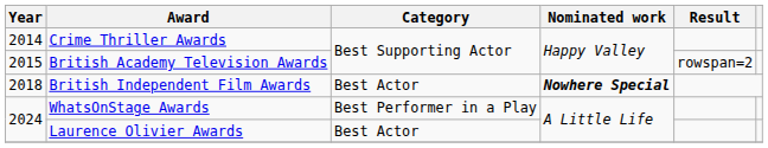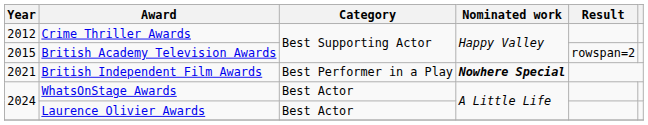Crime Thriller Awards | Year: 2014 -> 2012
British Independent Film Awards | Year: 2018 -> 2021
British Independent Film Awards | Category: Best Actor -> Best Performer in a Play
WhatsOnStage Awards | Category: Best Performer in a Play -> Best Actor
